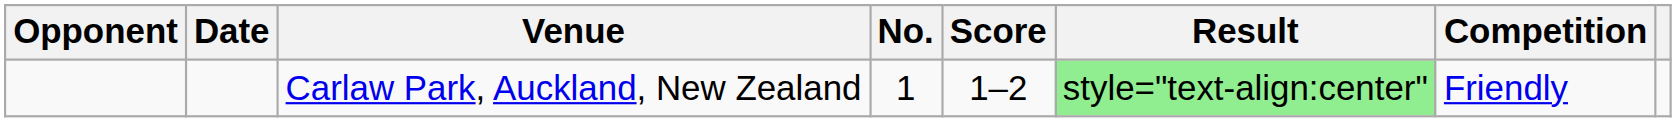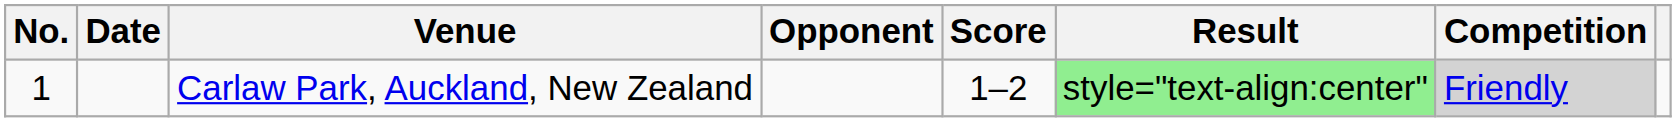columns swapped: No. <-> Opponent
Carlaw Park, Auckland, New Zealand | Competition: no background -> lightgrey background
